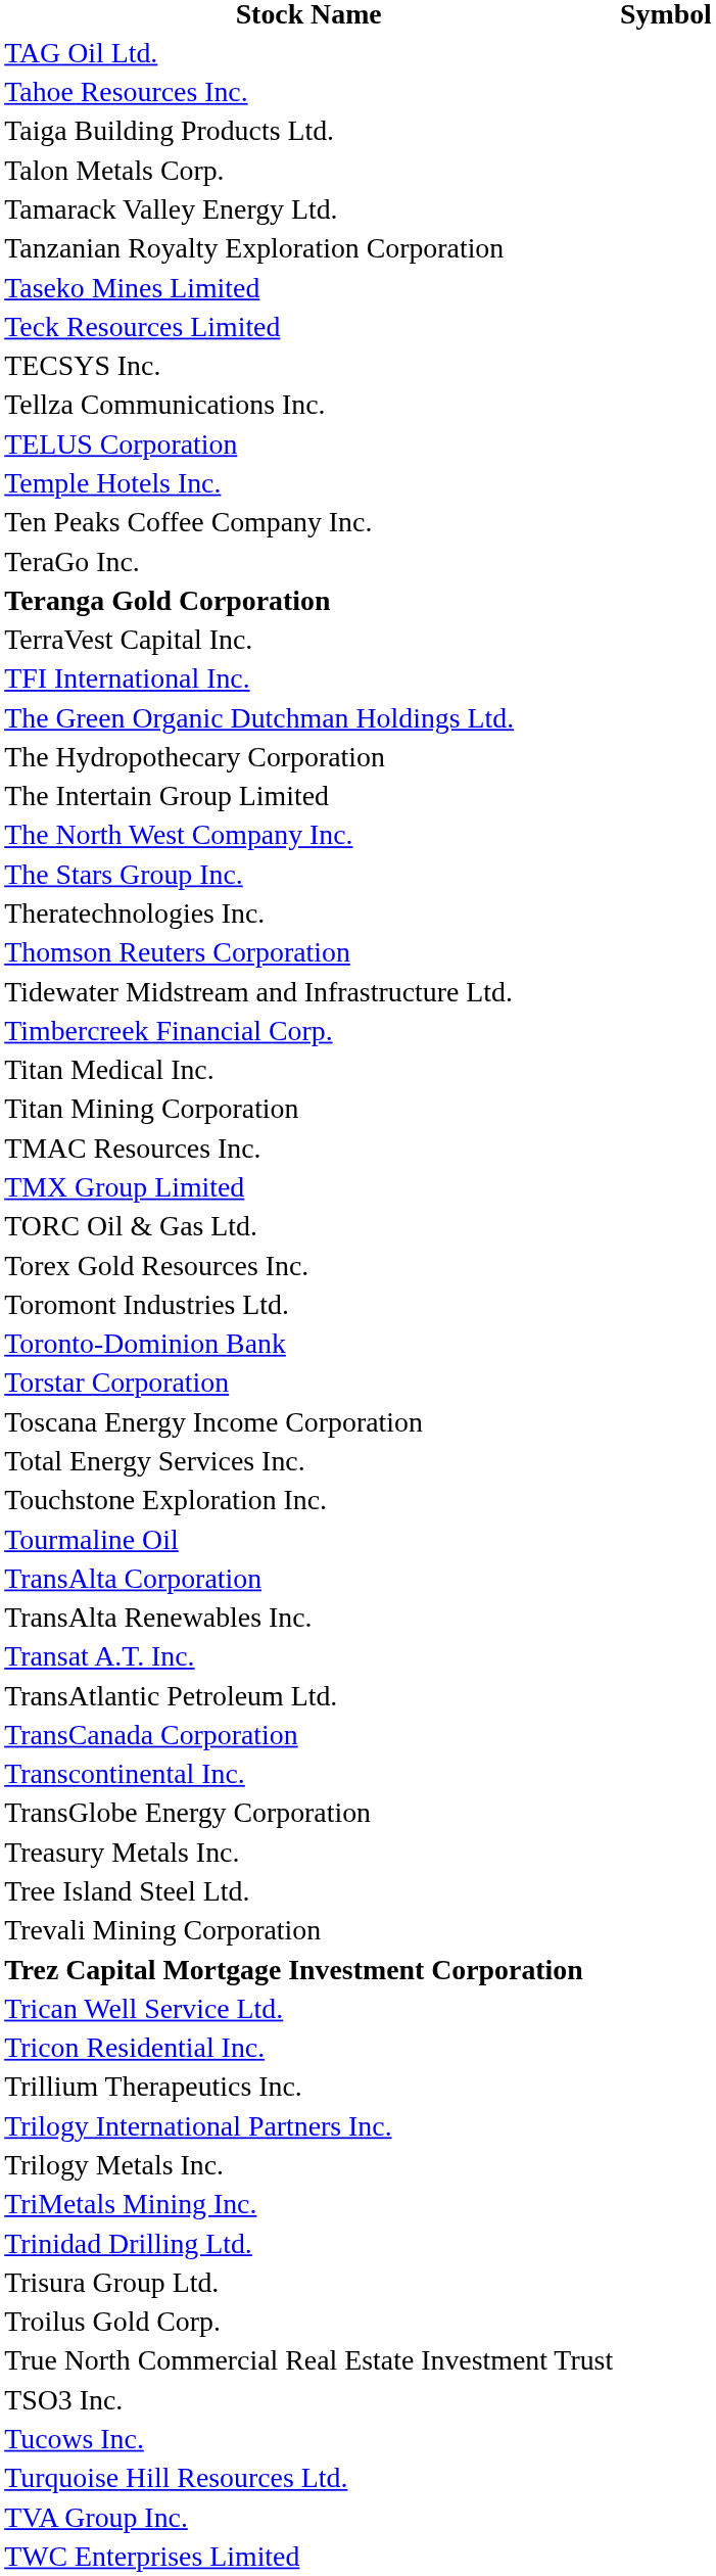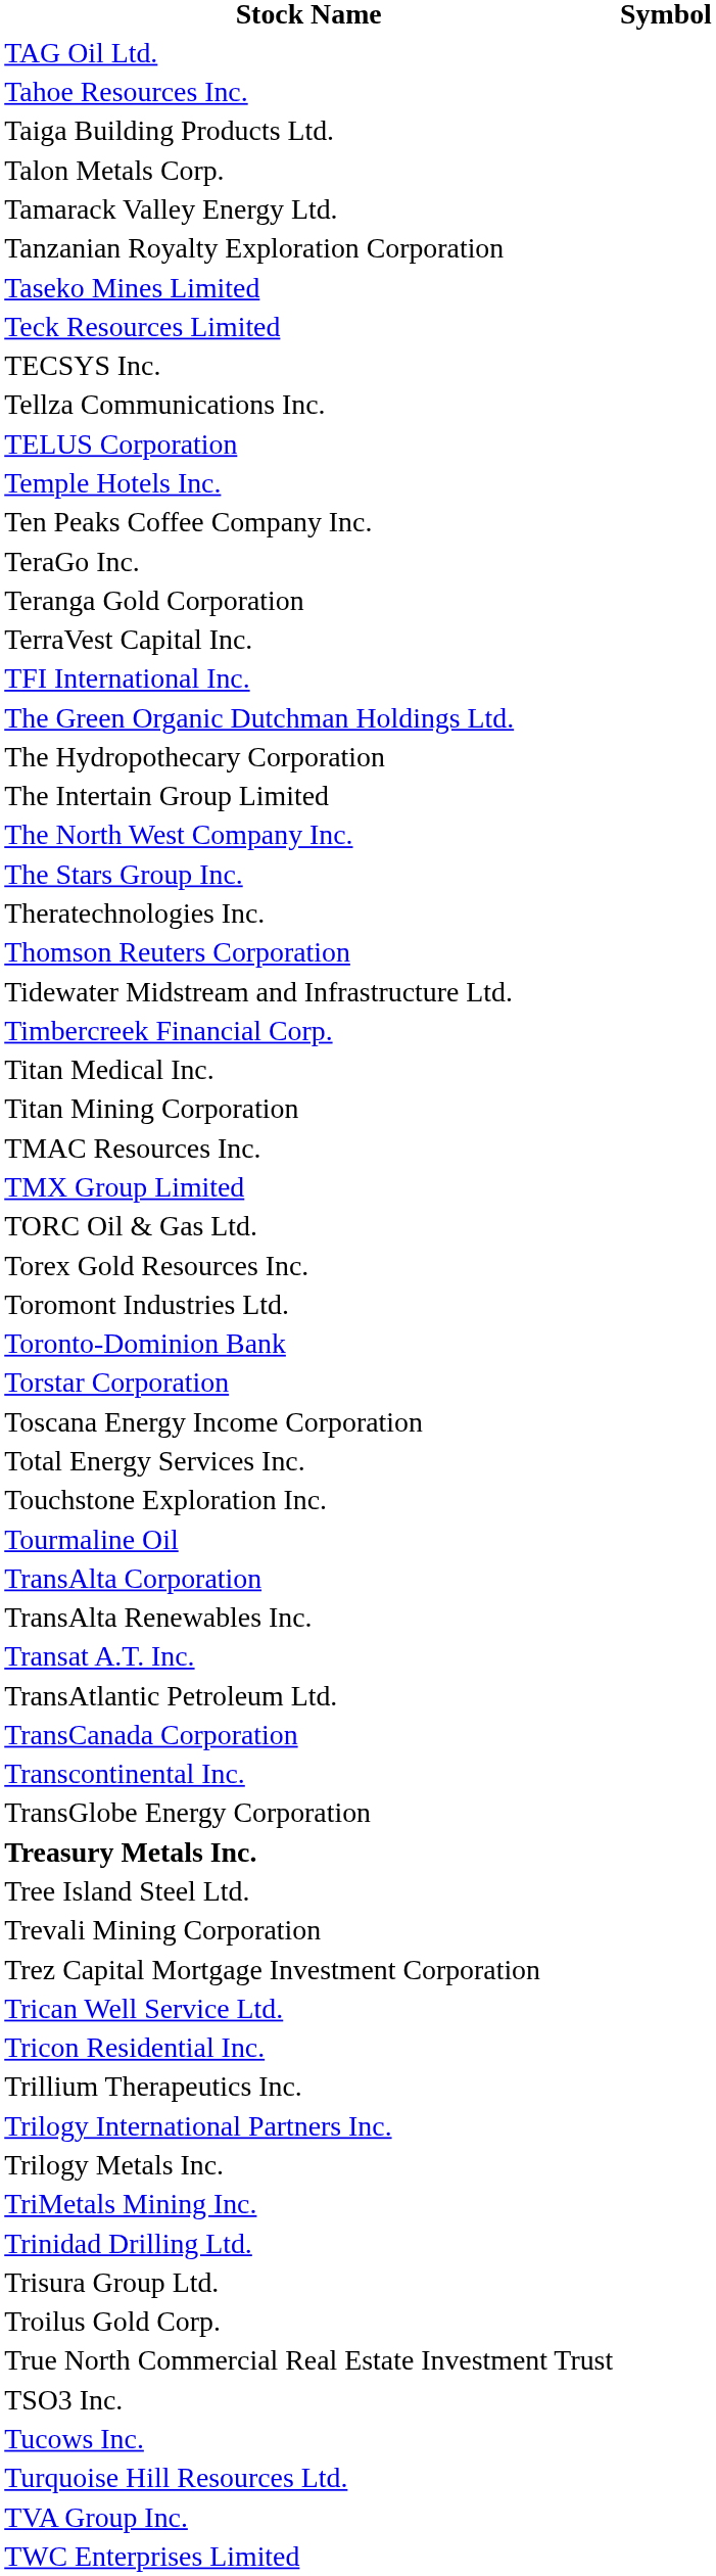Teranga Gold Corporation | Stock Name: bold -> normal
Treasury Metals Inc. | Stock Name: normal -> bold
Trez Capital Mortgage Investment Corporation | Stock Name: bold -> normal
